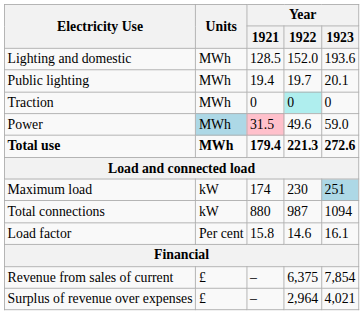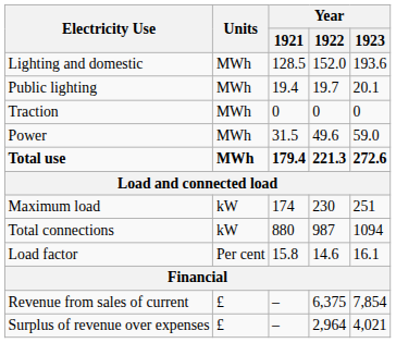Traction | Year / 1922: paleturquoise background -> no background
Power | Units: lightblue background -> no background
Power | Year / 1921: pink background -> no background
Maximum load | Year / 1923: lightblue background -> no background
